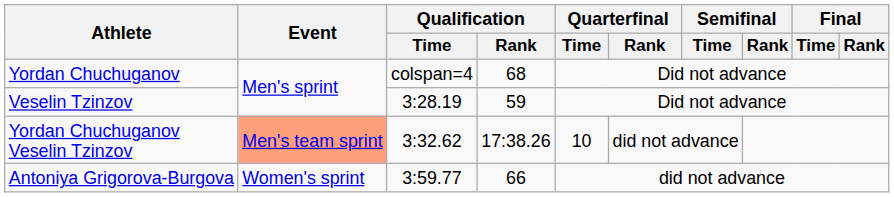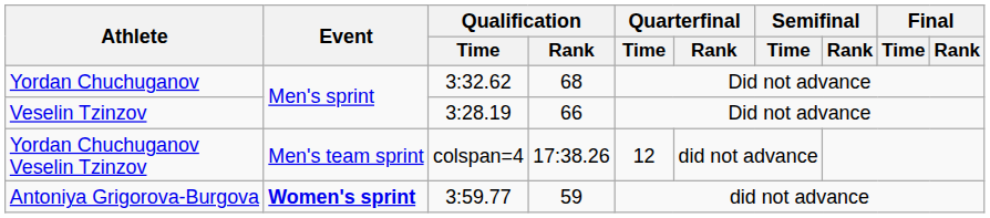Yordan Chuchuganov | Qualification / Time: colspan=4 -> 3:32.62
Veselin Tzinzov | Qualification / Rank: 59 -> 66
Yordan Chuchuganov Veselin Tzinzov | Event: lightsalmon background -> no background
Yordan Chuchuganov Veselin Tzinzov | Qualification / Time: 3:32.62 -> colspan=4
Yordan Chuchuganov Veselin Tzinzov | Quarterfinal / Time: 10 -> 12
Antoniya Grigorova-Burgova | Event: normal -> bold
Antoniya Grigorova-Burgova | Qualification / Rank: 66 -> 59
